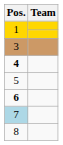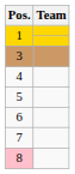row 5 | Pos.: bold -> normal
row 7 | Pos.: bold -> normal
row 8 | Pos.: lightblue background -> no background
row 9 | Pos.: no background -> pink background
